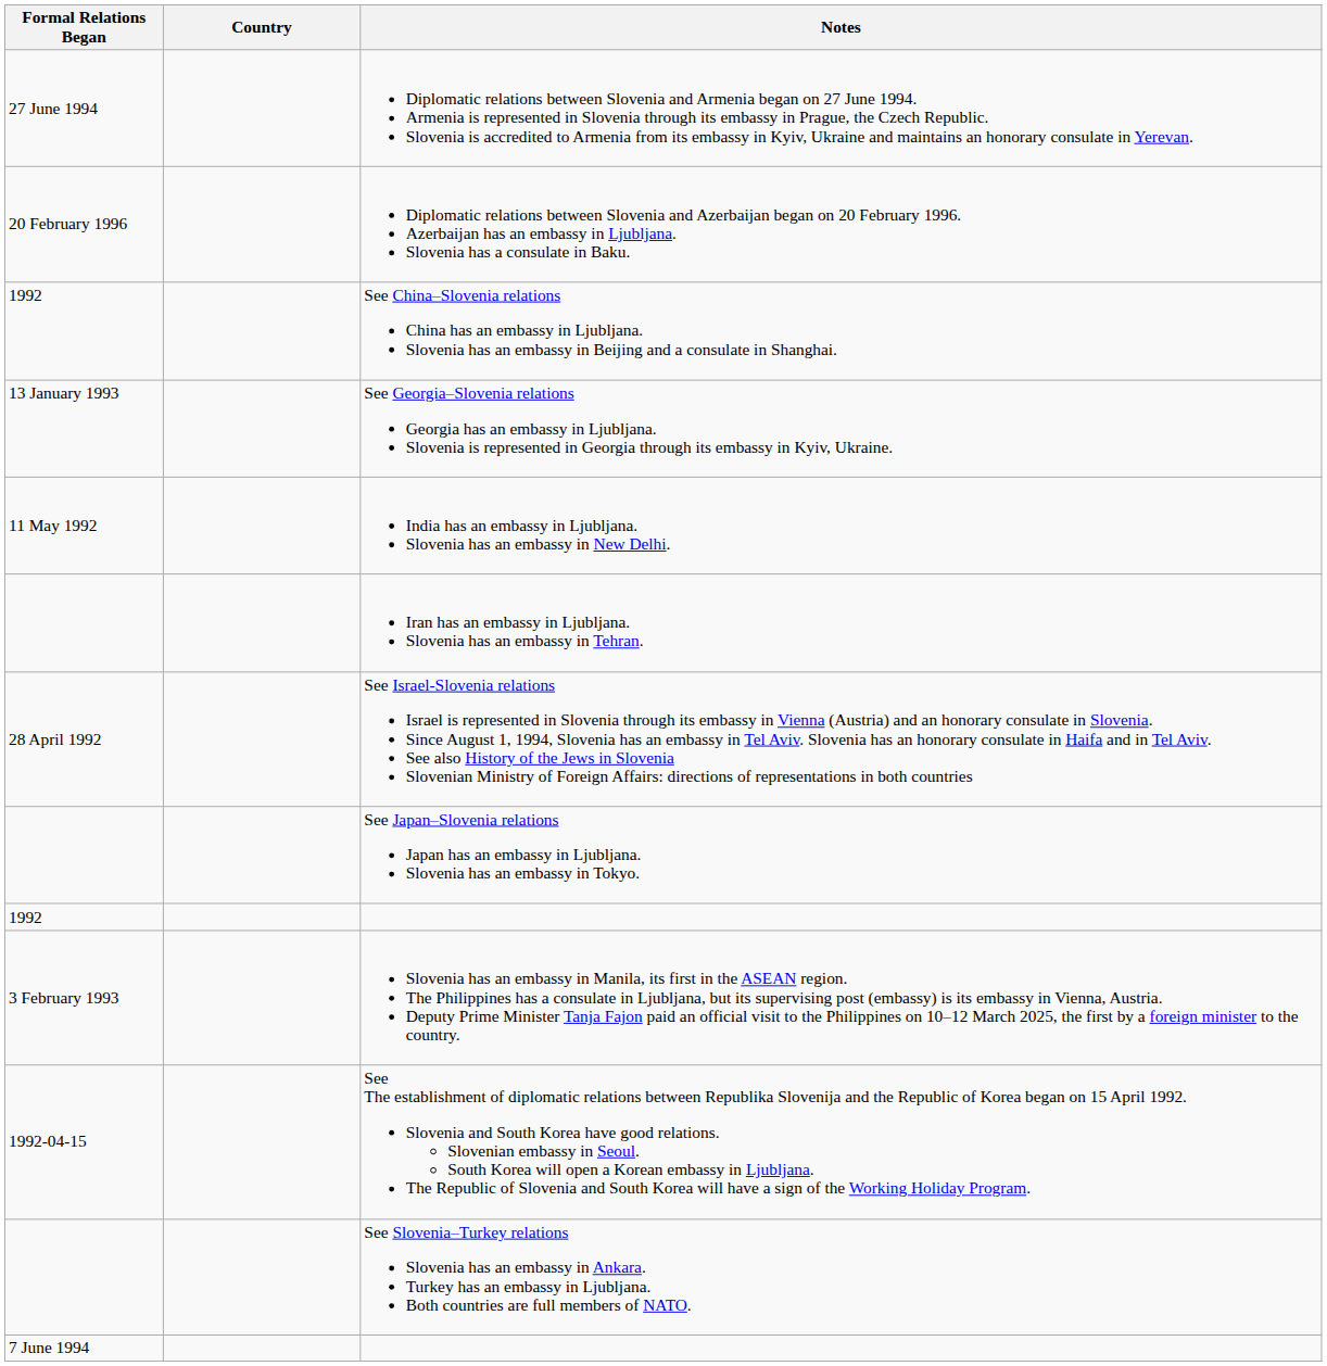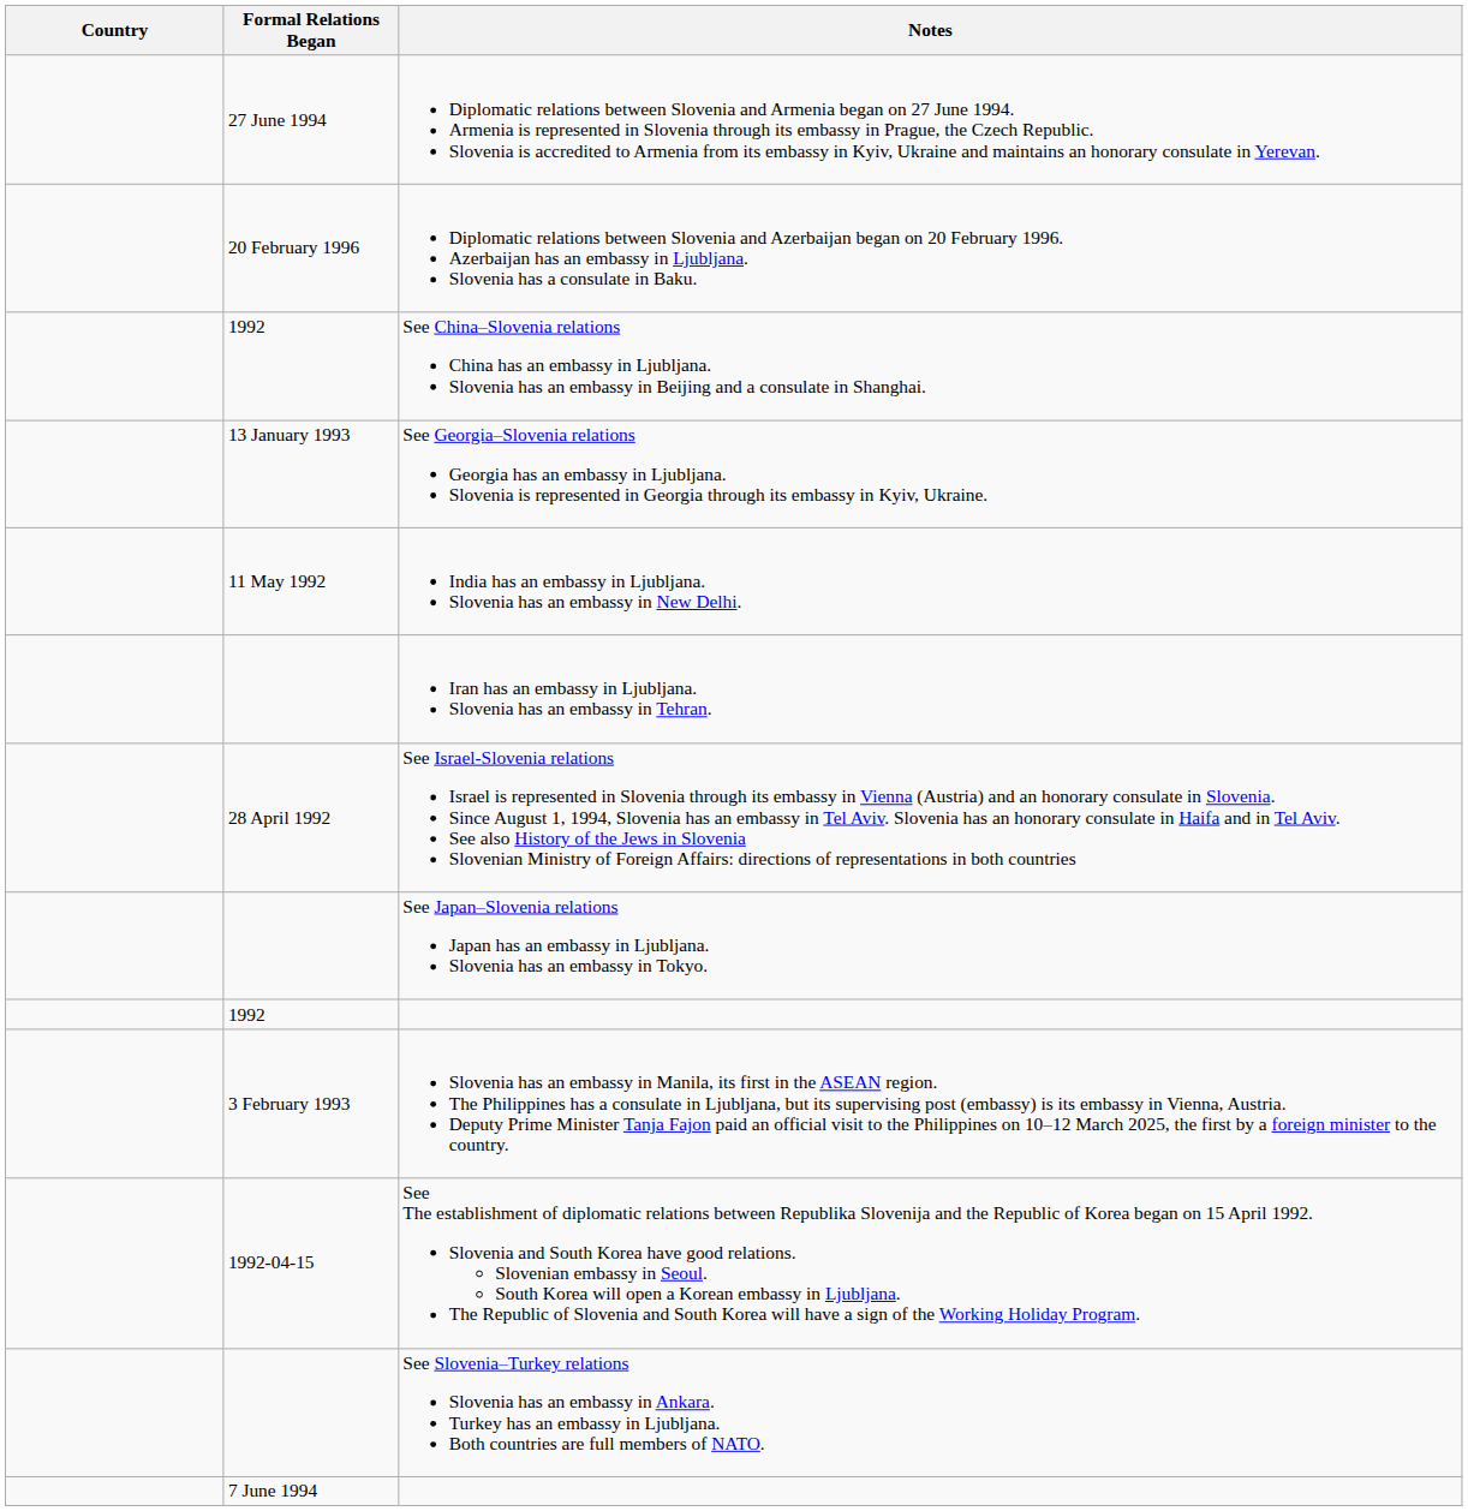columns swapped: Country <-> Formal Relations Began
